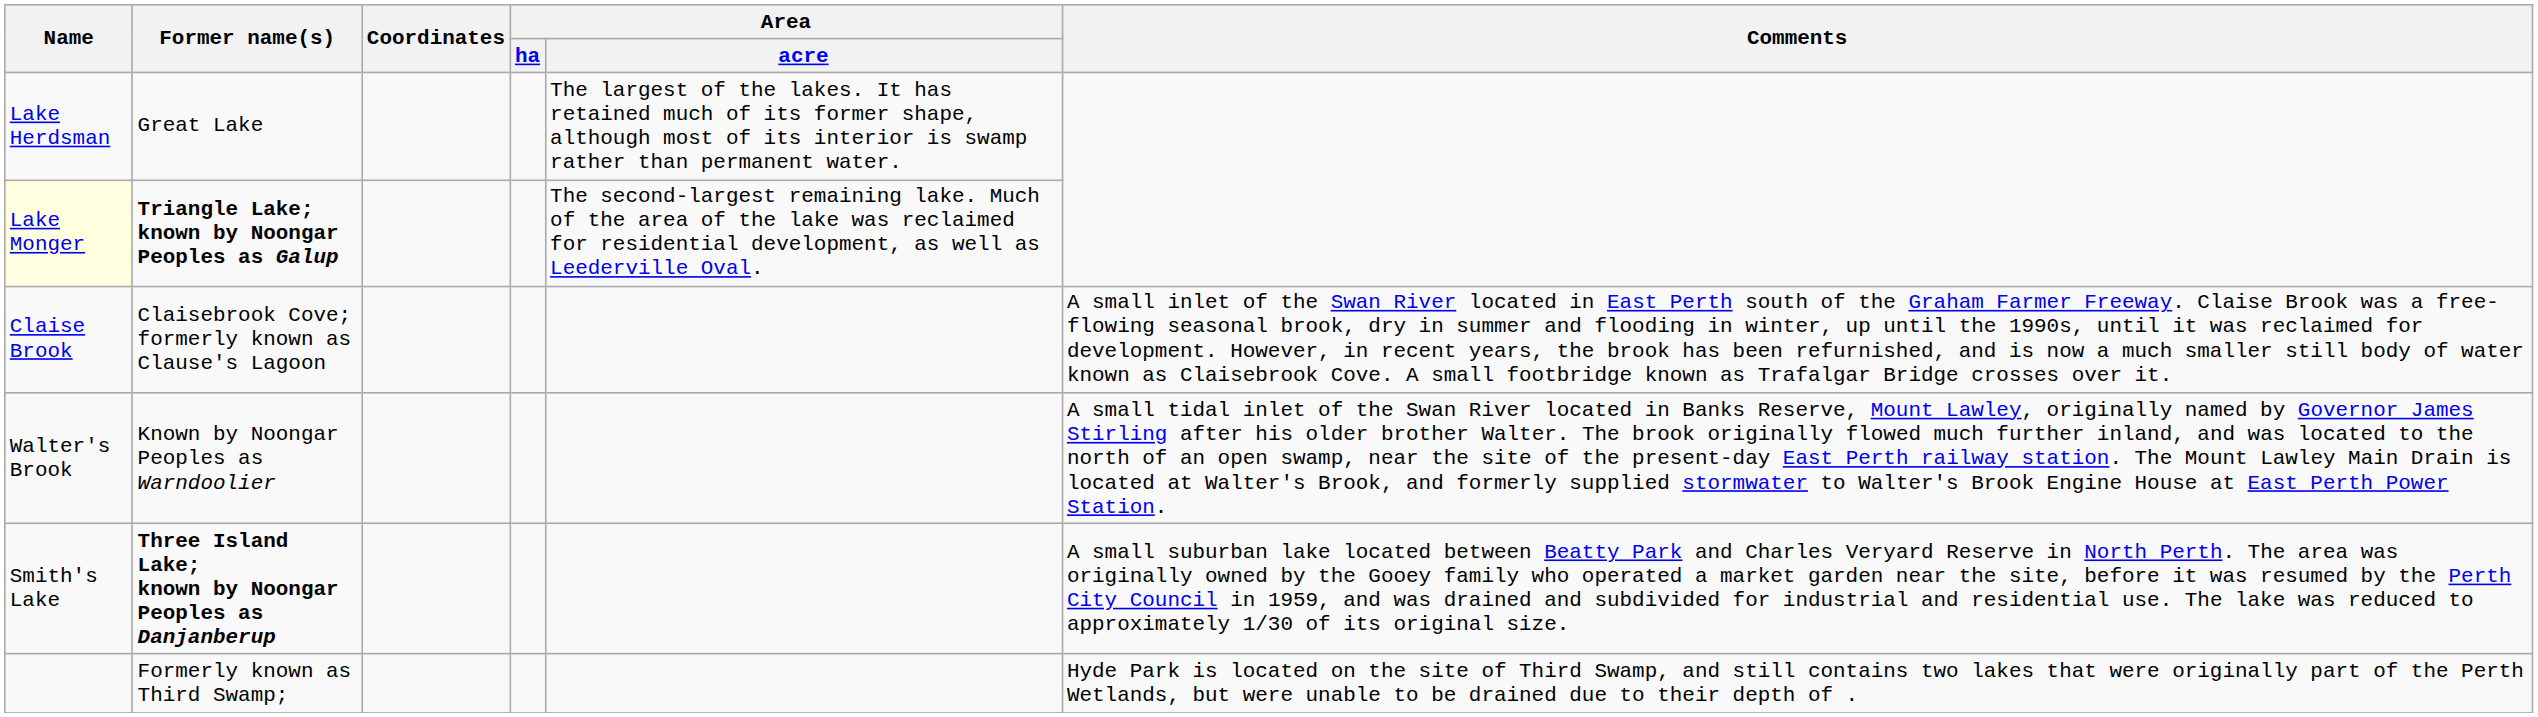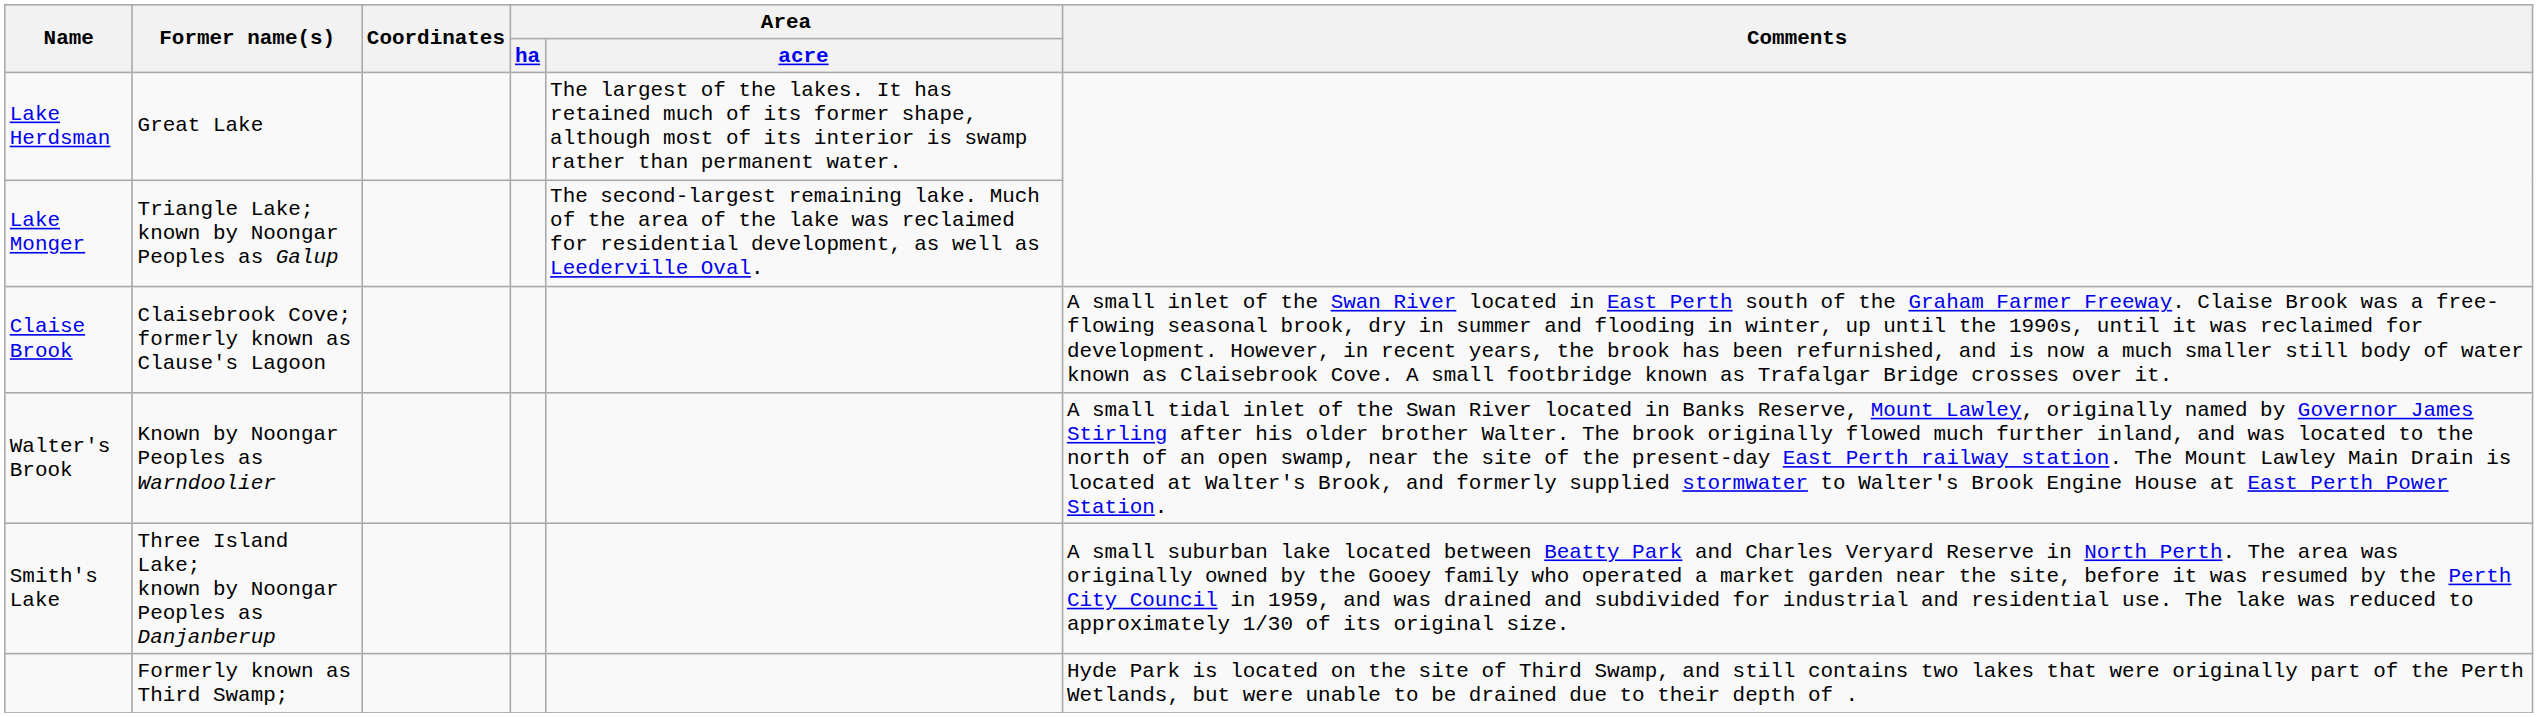Lake Monger | Name: lightyellow background -> no background
Lake Monger | Former name(s): bold -> normal
Smith's Lake | Former name(s): bold -> normal
